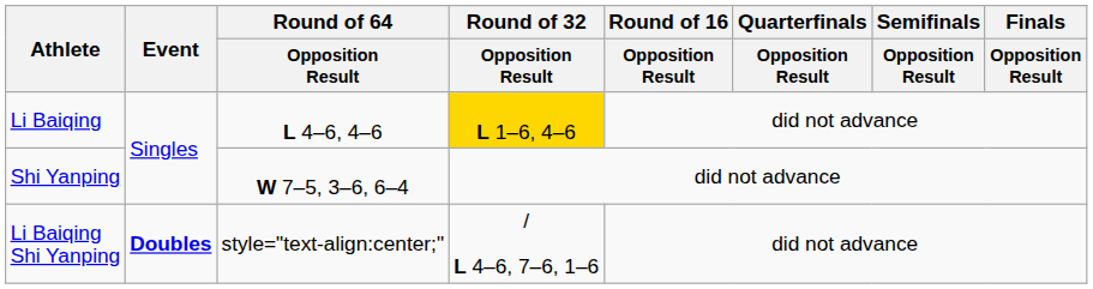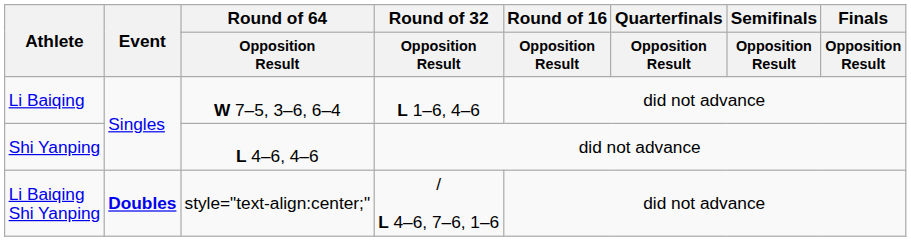Li Baiqing | Round of 64 / Opposition Result: L 4–6, 4–6 -> W 7–5, 3–6, 6–4
Li Baiqing | Round of 32 / Opposition Result: gold background -> no background
Shi Yanping | Round of 64 / Opposition Result: W 7–5, 3–6, 6–4 -> L 4–6, 4–6
